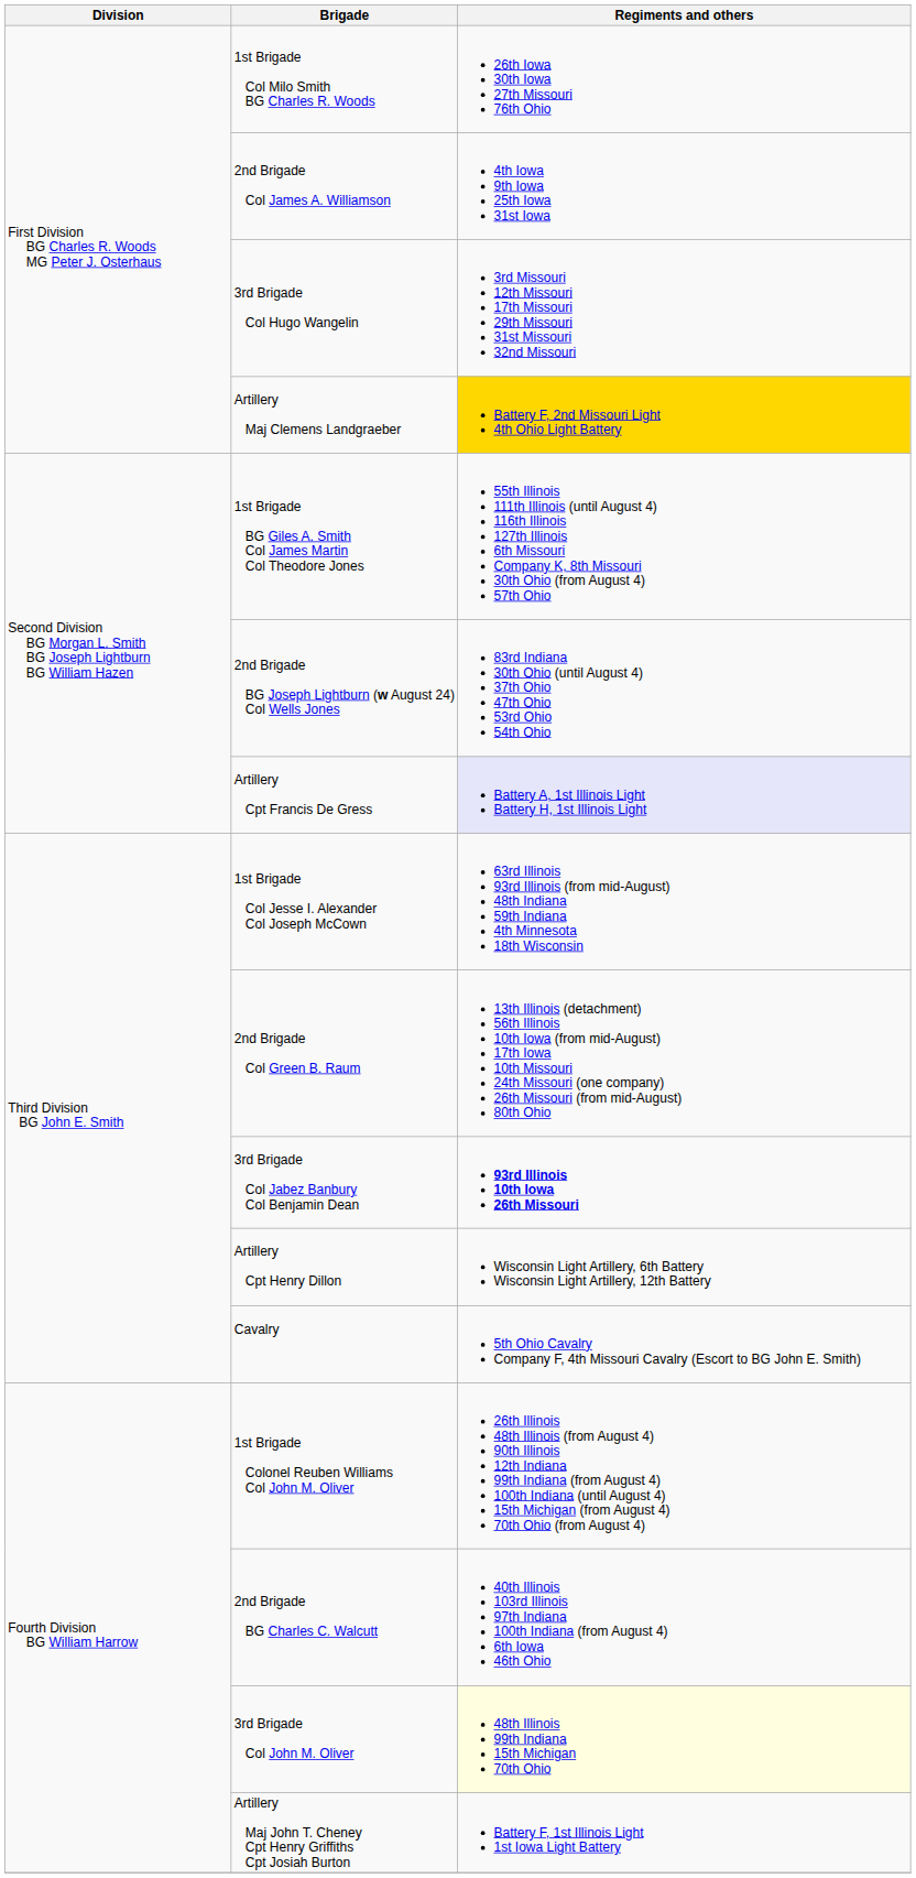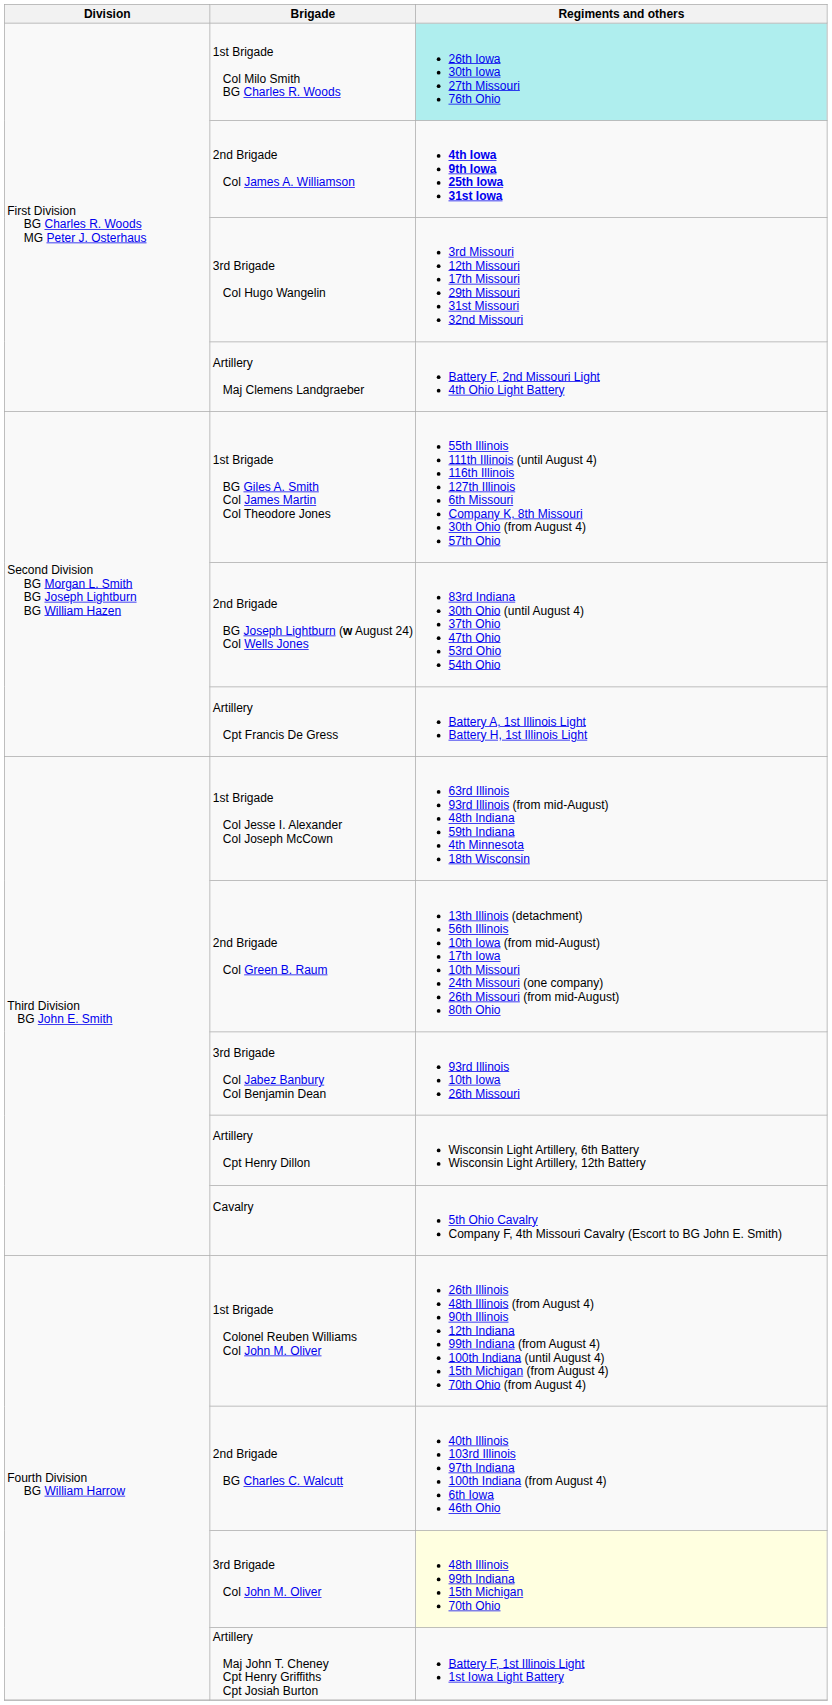1st Brigade Col Milo Smith BG Charles R. Woods | Regiments and others: no background -> paleturquoise background
2nd Brigade Col James A. Williamson | Regiments and others: normal -> bold
Artillery Maj Clemens Landgraeber | Regiments and others: gold background -> no background
Artillery Cpt Francis De Gress | Regiments and others: lavender background -> no background
3rd Brigade Col Jabez Banbury Col Benjamin Dean | Regiments and others: bold -> normal
